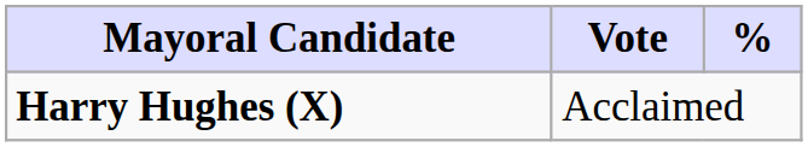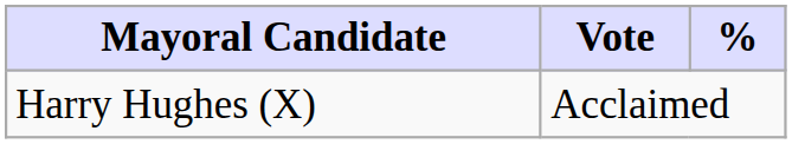Harry Hughes (X) | Mayoral Candidate: bold -> normal
